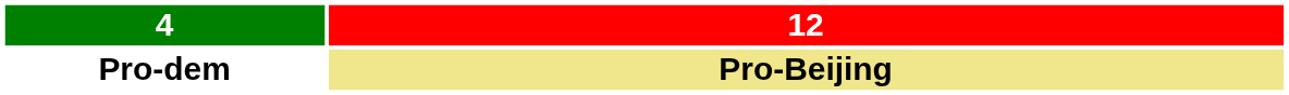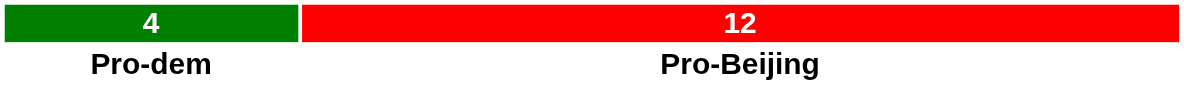Pro-dem | 12: khaki background -> no background
